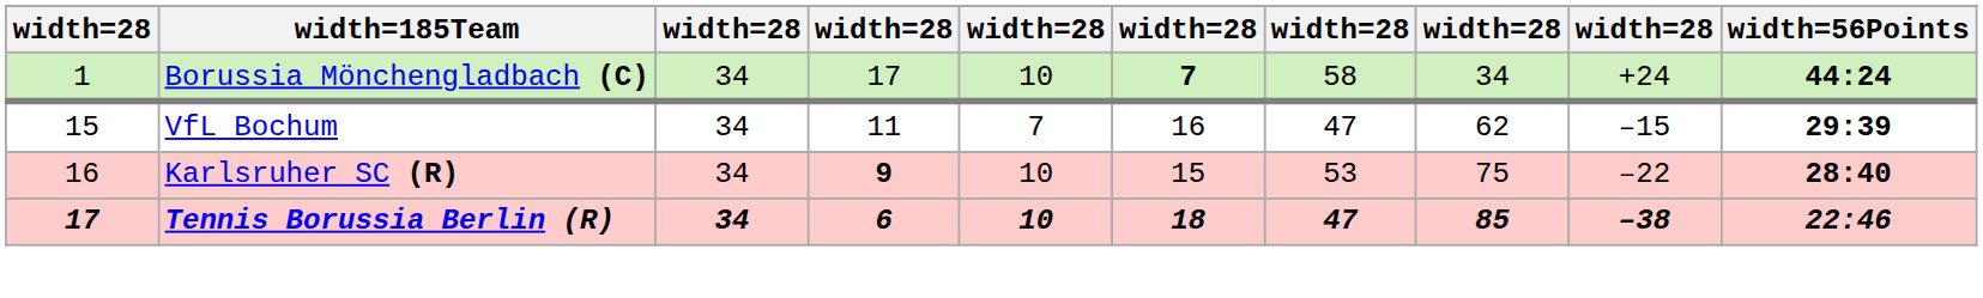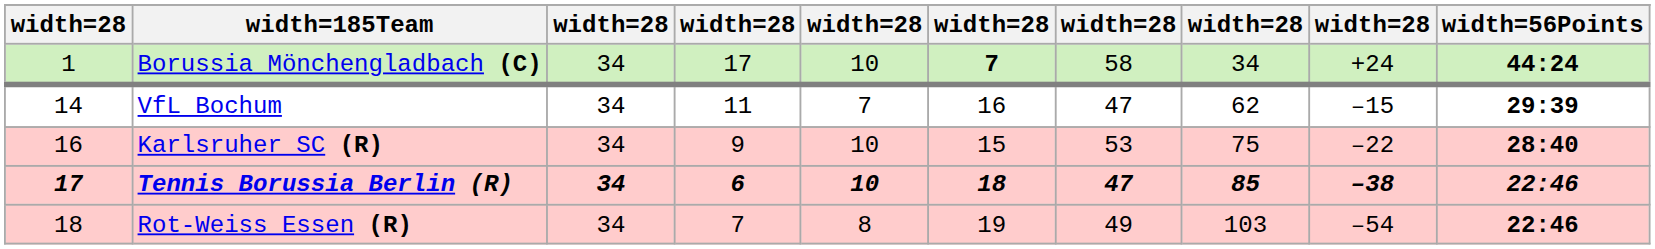VfL Bochum | column 1: 15 -> 14
Karlsruher SC (R) | column 4: bold -> normal
+ row: 18 | Rot-Weiss Essen (R) | 34 | 7 | 8 | 19 | 49 | 103 | –54 | 22:46
